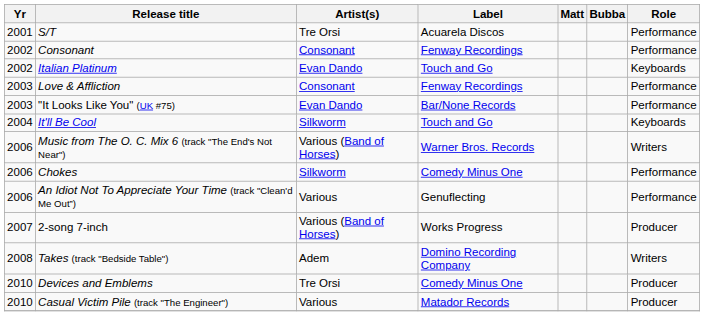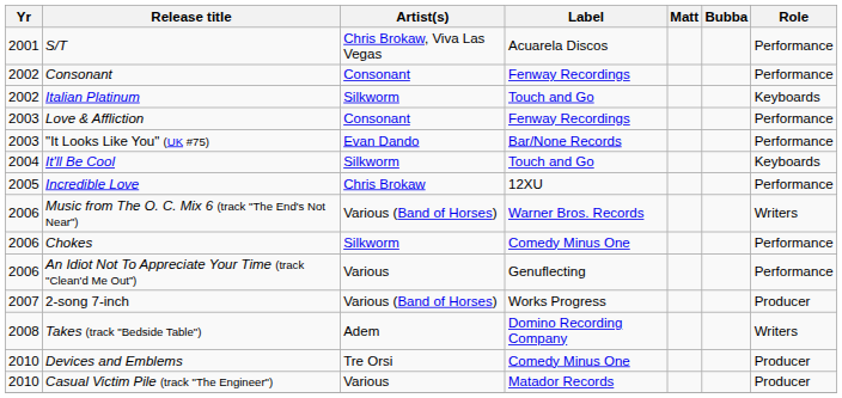S/T | Artist(s): Tre Orsi -> Chris Brokaw, Viva Las Vegas
Italian Platinum | Artist(s): Evan Dando -> Silkworm
+ row: 2005 | Incredible Love | Chris Brokaw | 12XU | Performance
